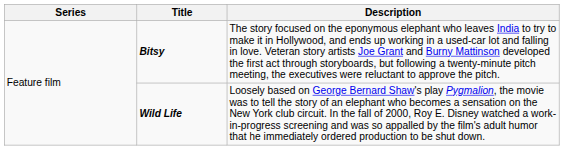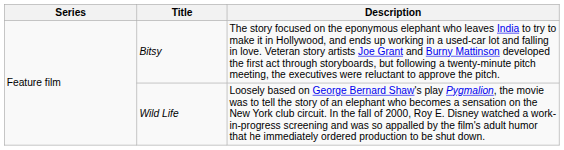Bitsy | Title: bold -> normal
Wild Life | Title: bold -> normal
